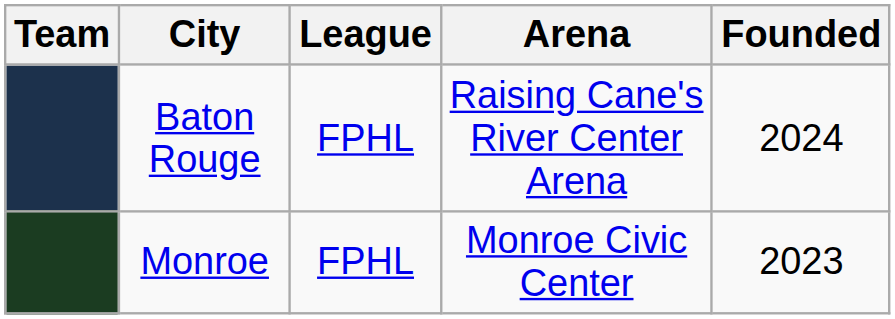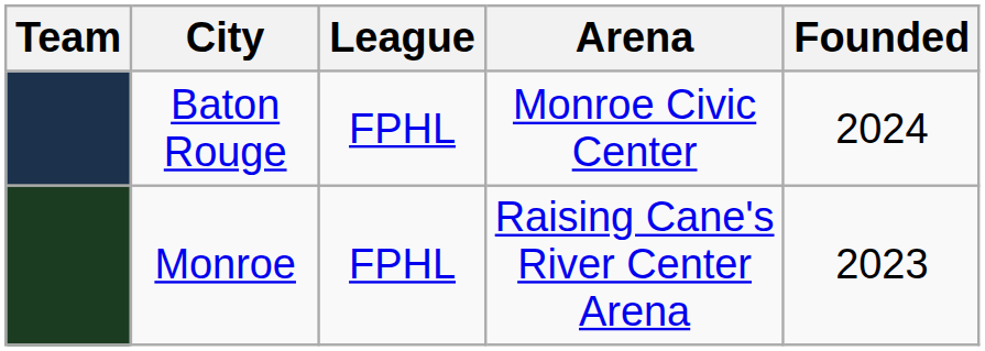Baton Rouge | Arena: Raising Cane's River Center Arena -> Monroe Civic Center
Monroe | Arena: Monroe Civic Center -> Raising Cane's River Center Arena
